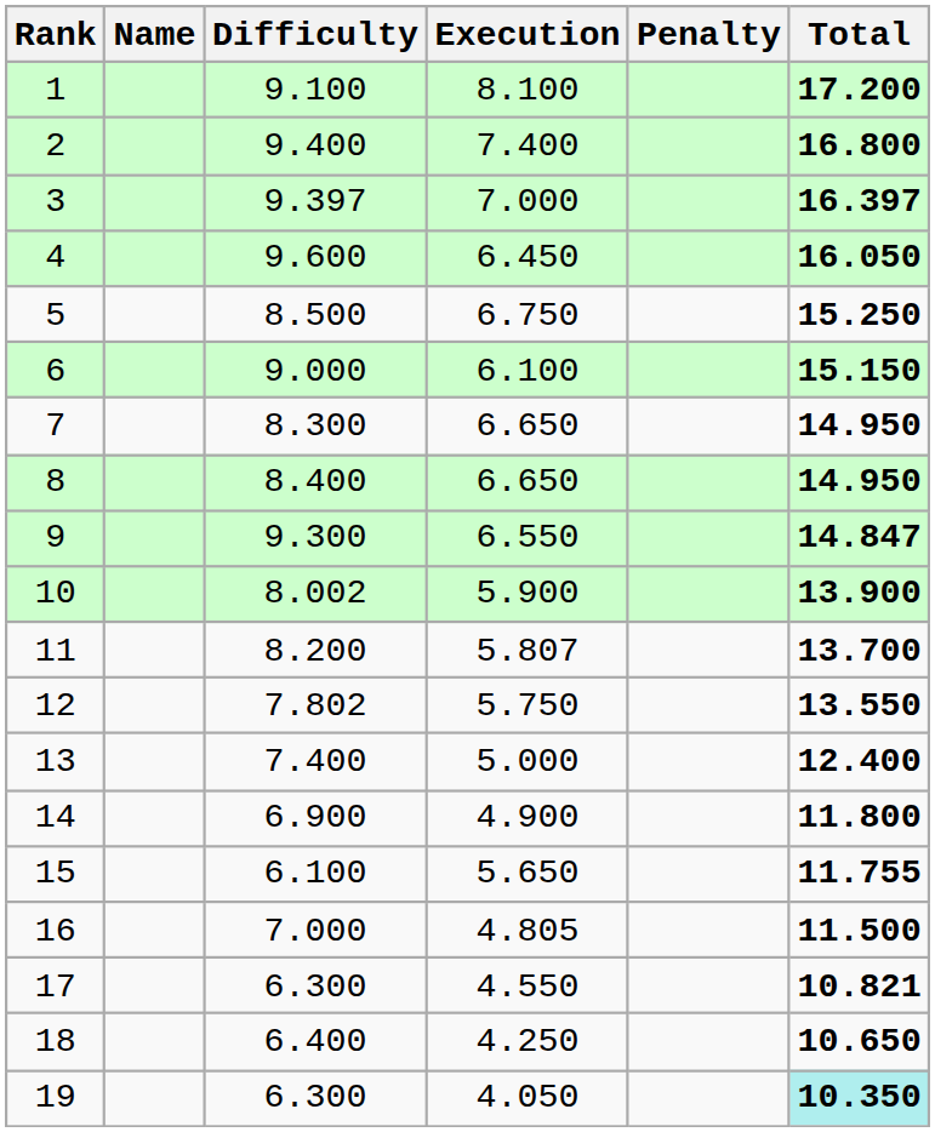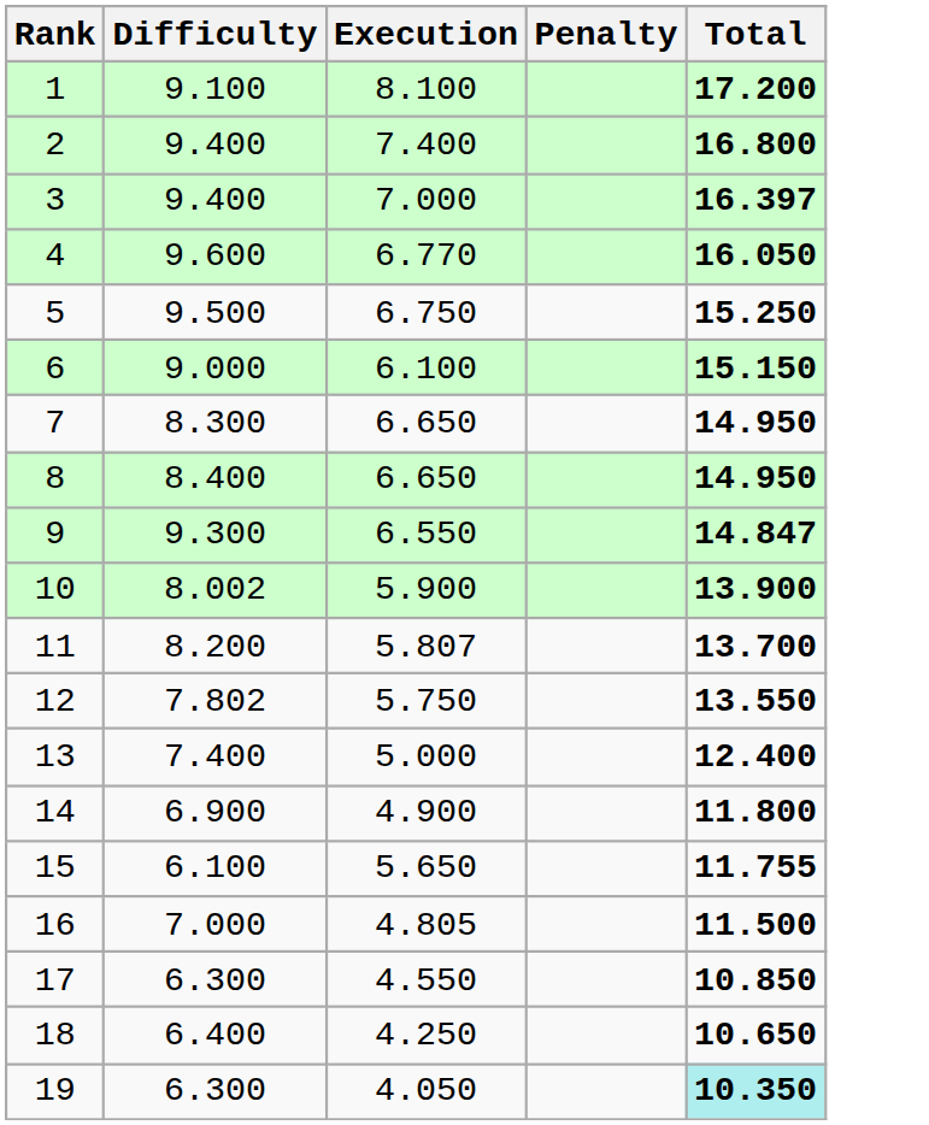- column: Name
3 | Difficulty: 9.397 -> 9.400
4 | Execution: 6.450 -> 6.770
5 | Difficulty: 8.500 -> 9.500
17 | Total: 10.821 -> 10.850
